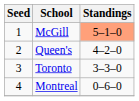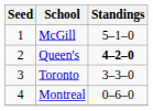McGill | Standings: lightsalmon background -> no background
Queen's | Standings: normal -> bold
